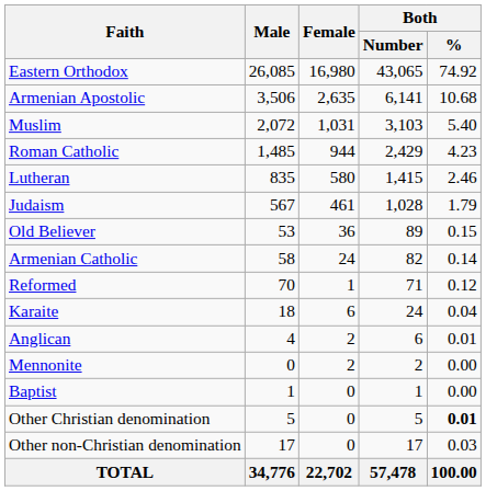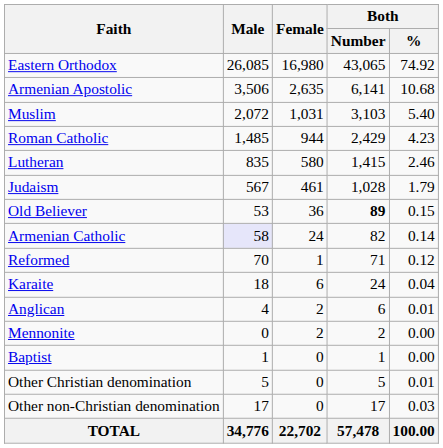Old Believer | Both / Number: normal -> bold
Armenian Catholic | Male: no background -> lavender background
Other Christian denomination | Both / %: bold -> normal
